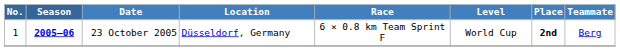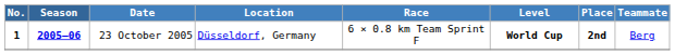23 October 2005 | No.: normal -> bold
23 October 2005 | Level: normal -> bold
